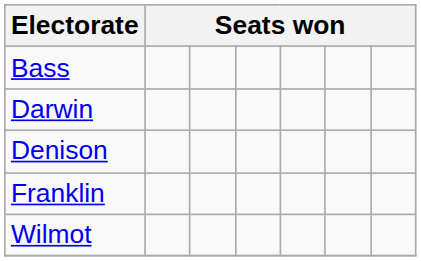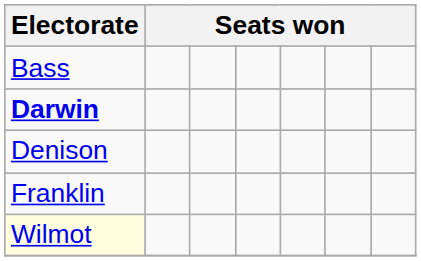Darwin | Electorate: normal -> bold
Wilmot | Electorate: no background -> lightyellow background
